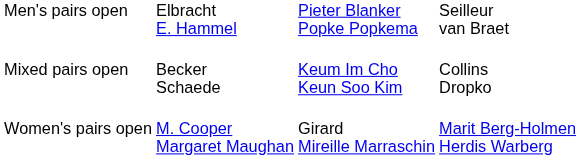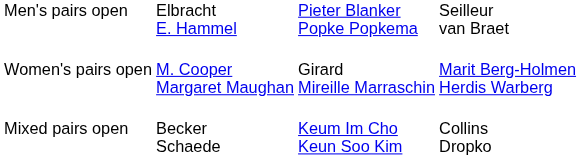rows swapped: Women's pairs open <-> Mixed pairs open
